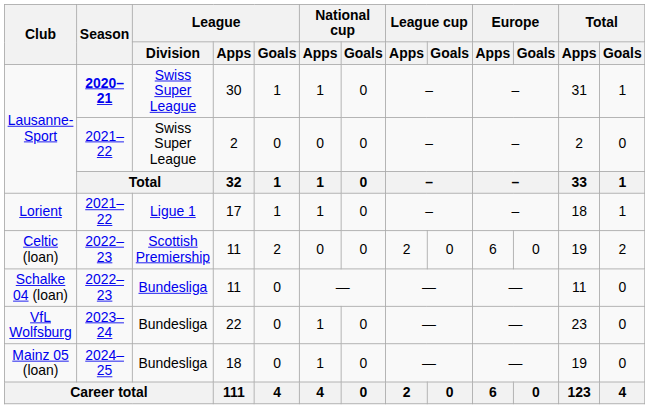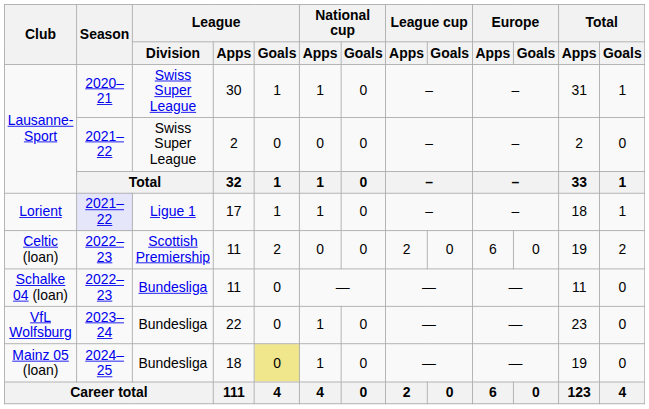Lausanne-Sport / 30 | Season: bold -> normal
Lorient | Season: no background -> lavender background
Mainz 05 (loan) | League / Goals: no background -> khaki background
